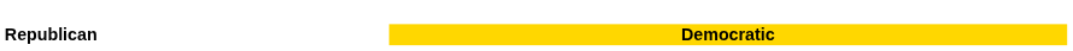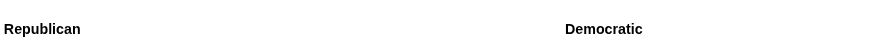Republican | 215: gold background -> no background
